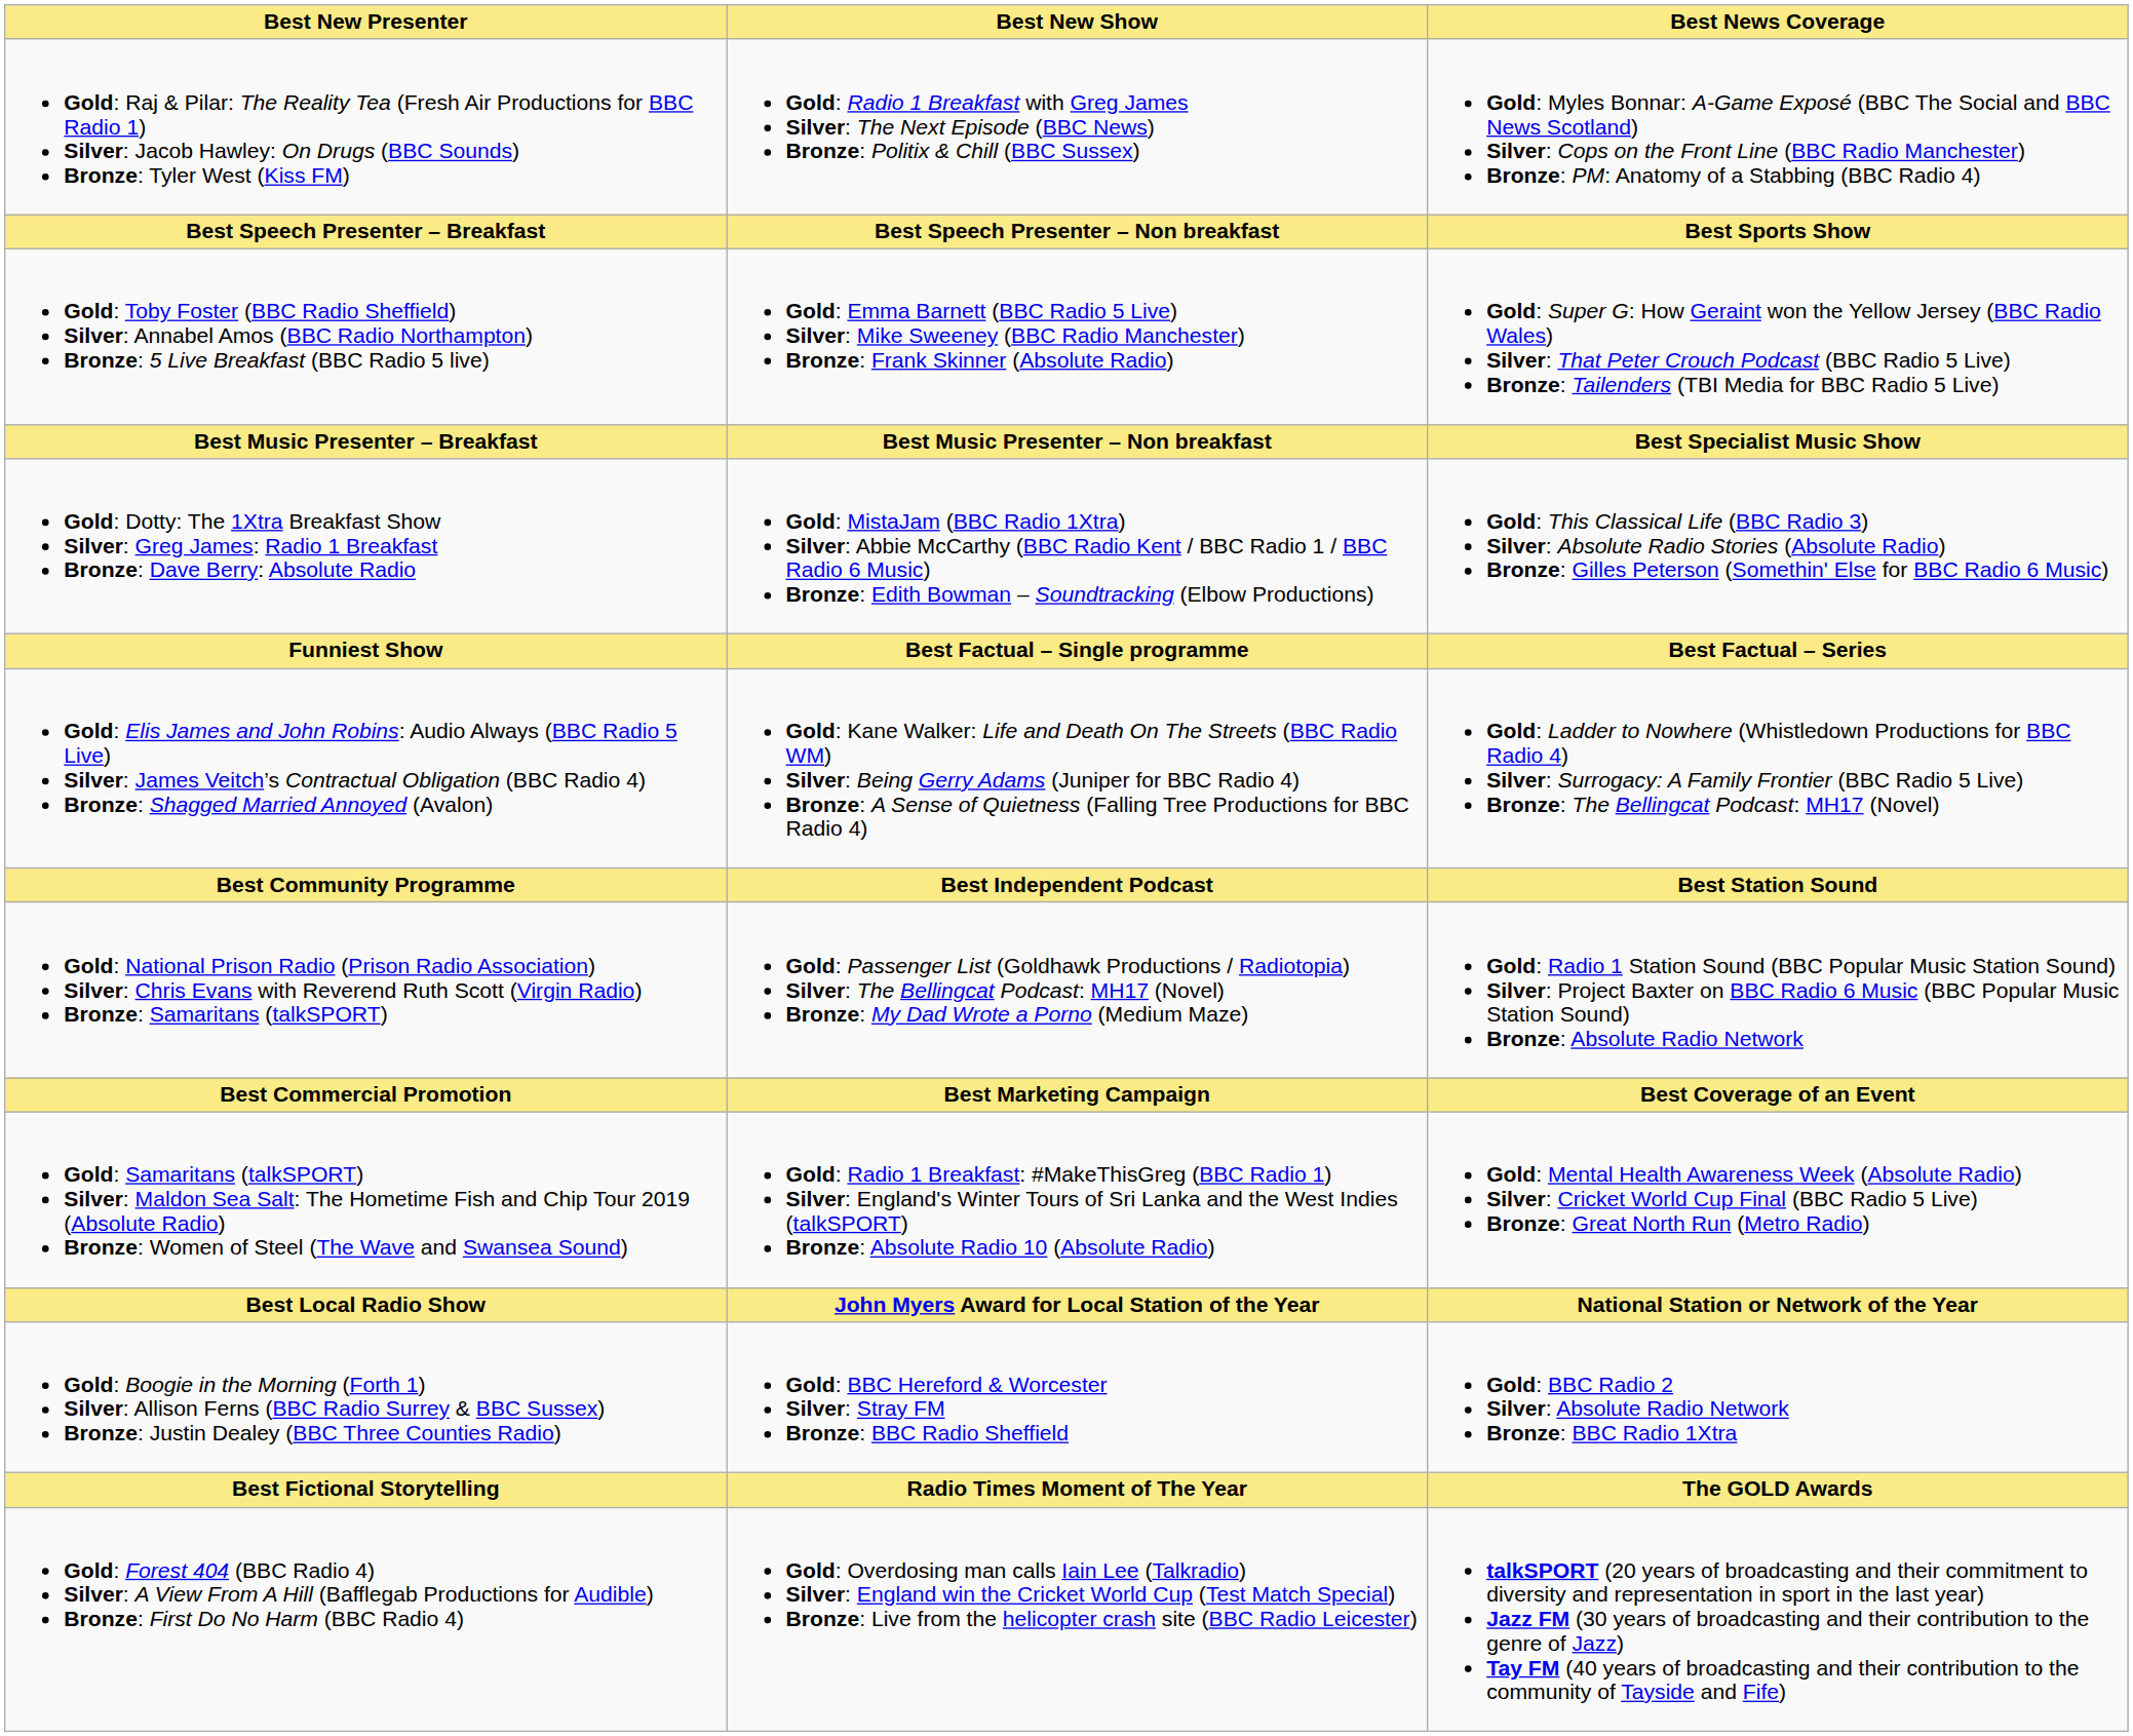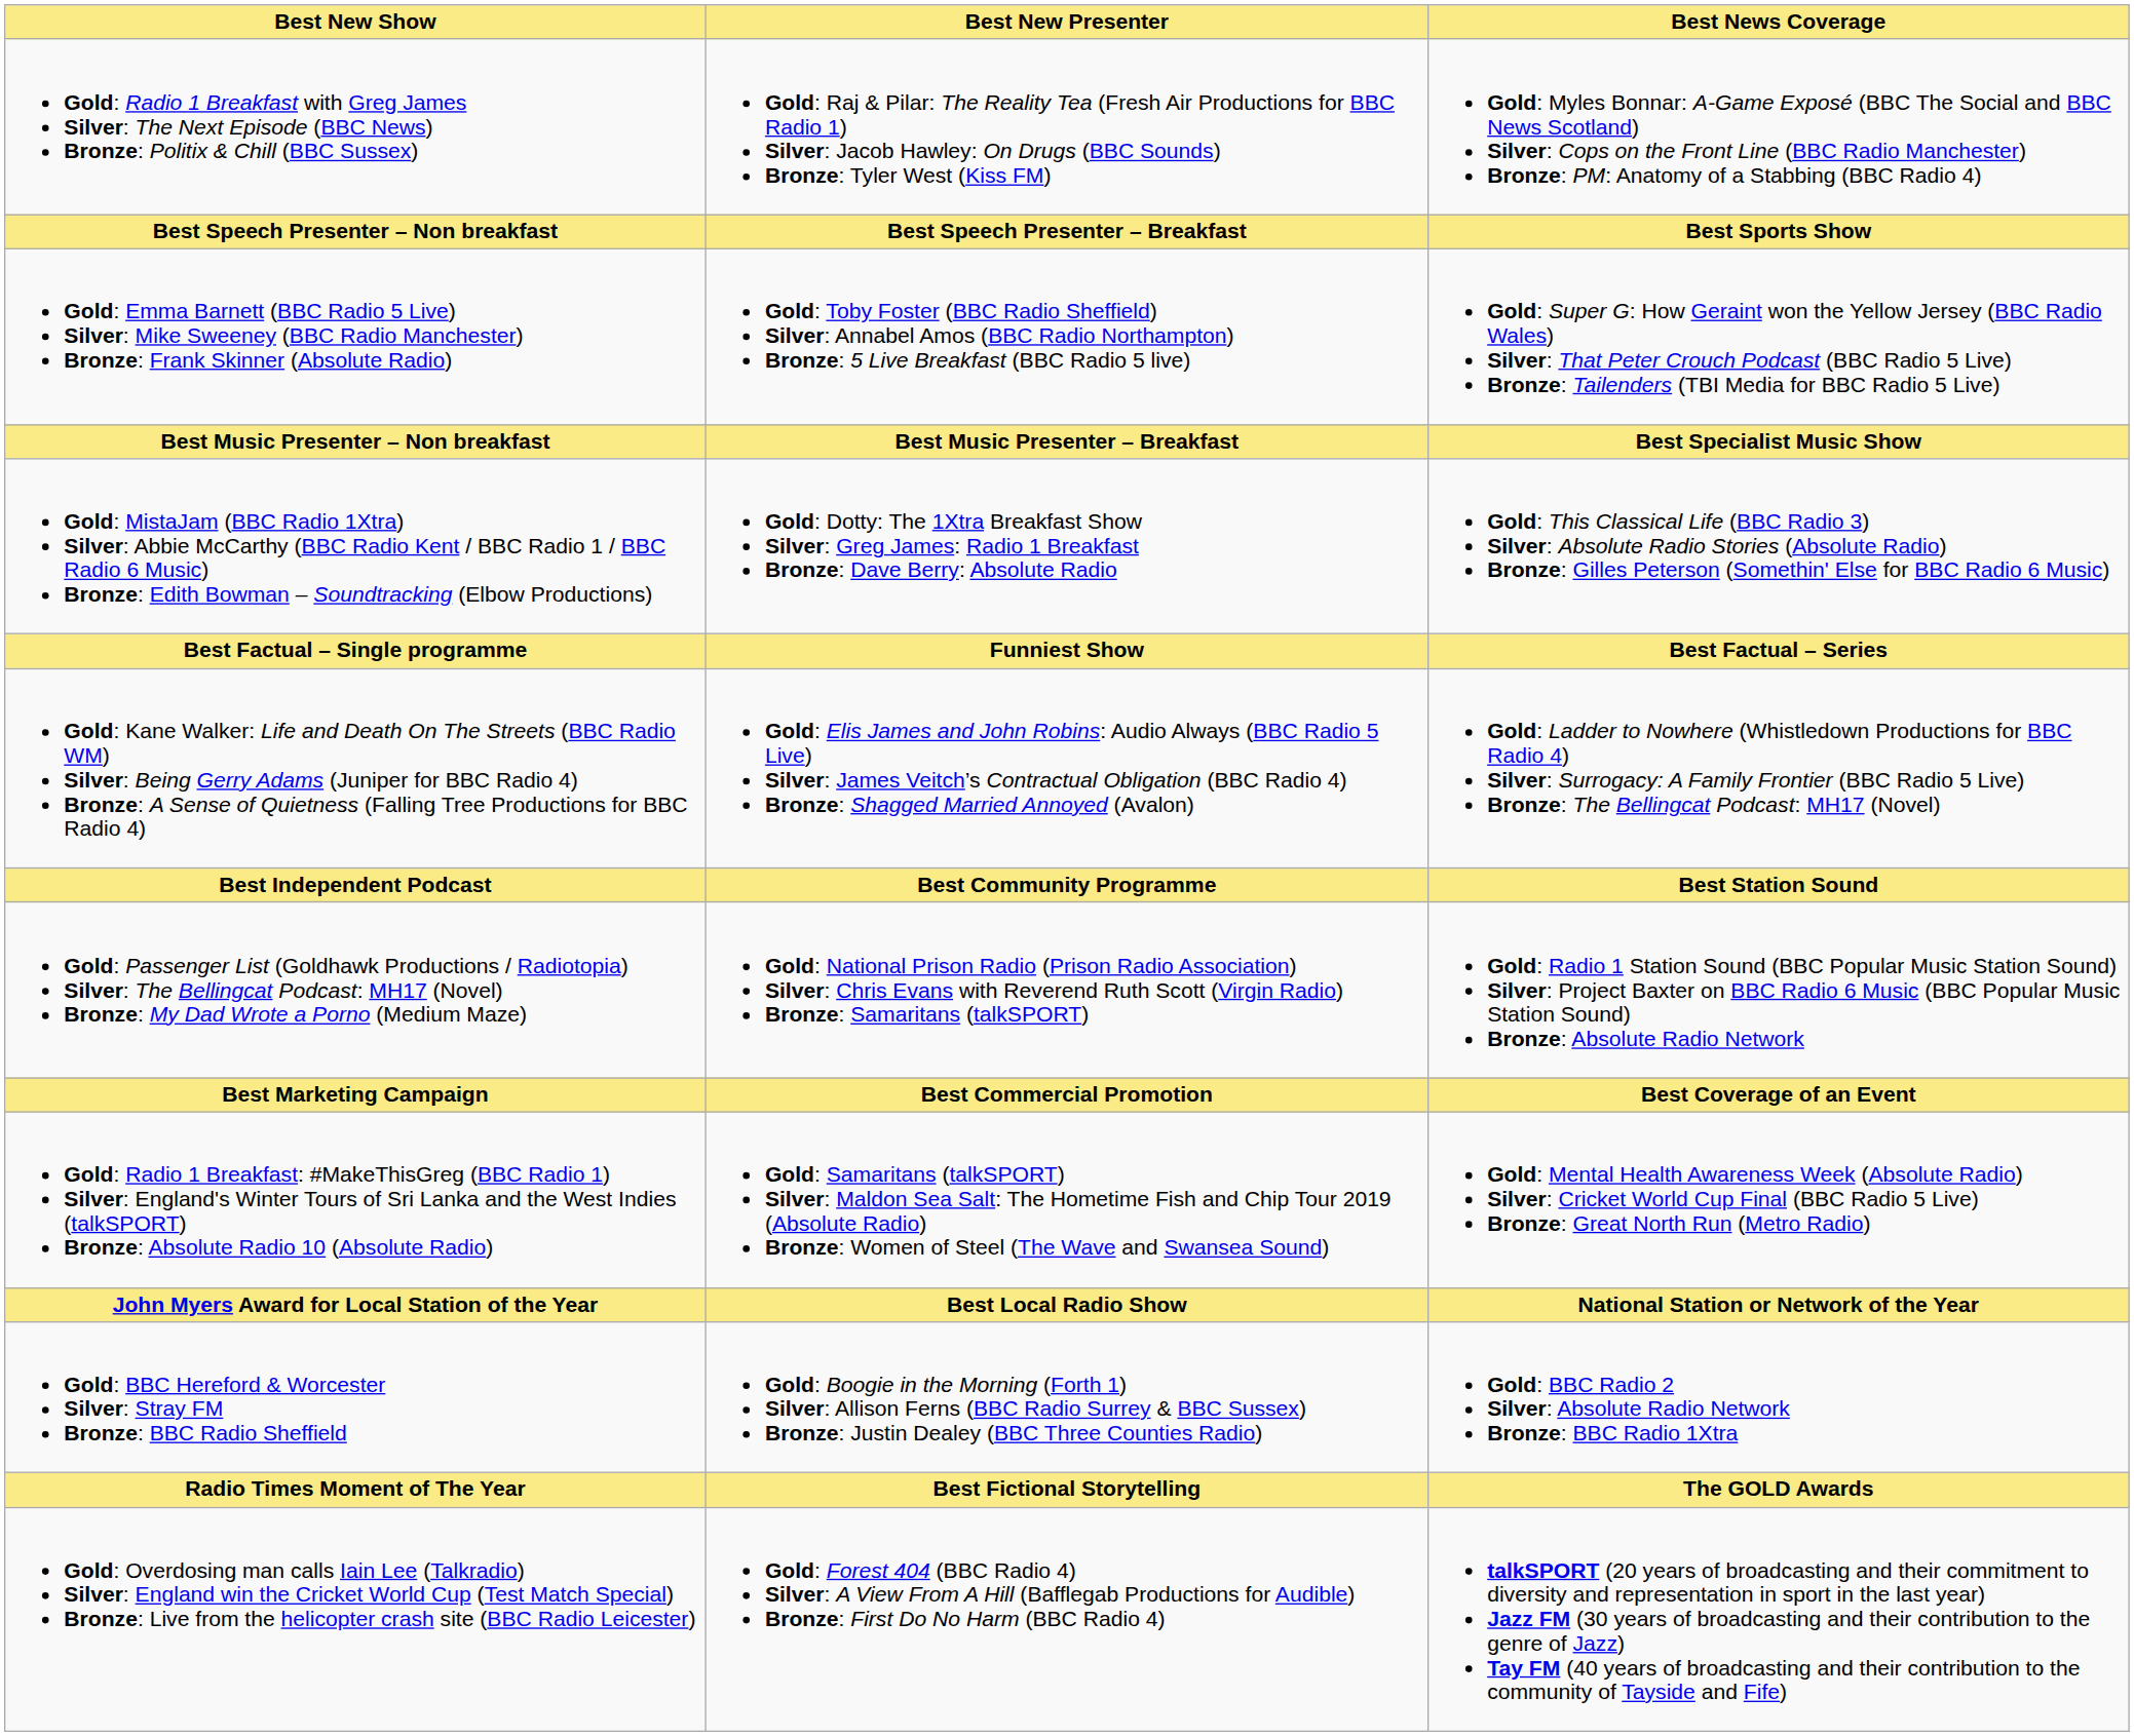columns swapped: Best New Presenter <-> Best New Show
